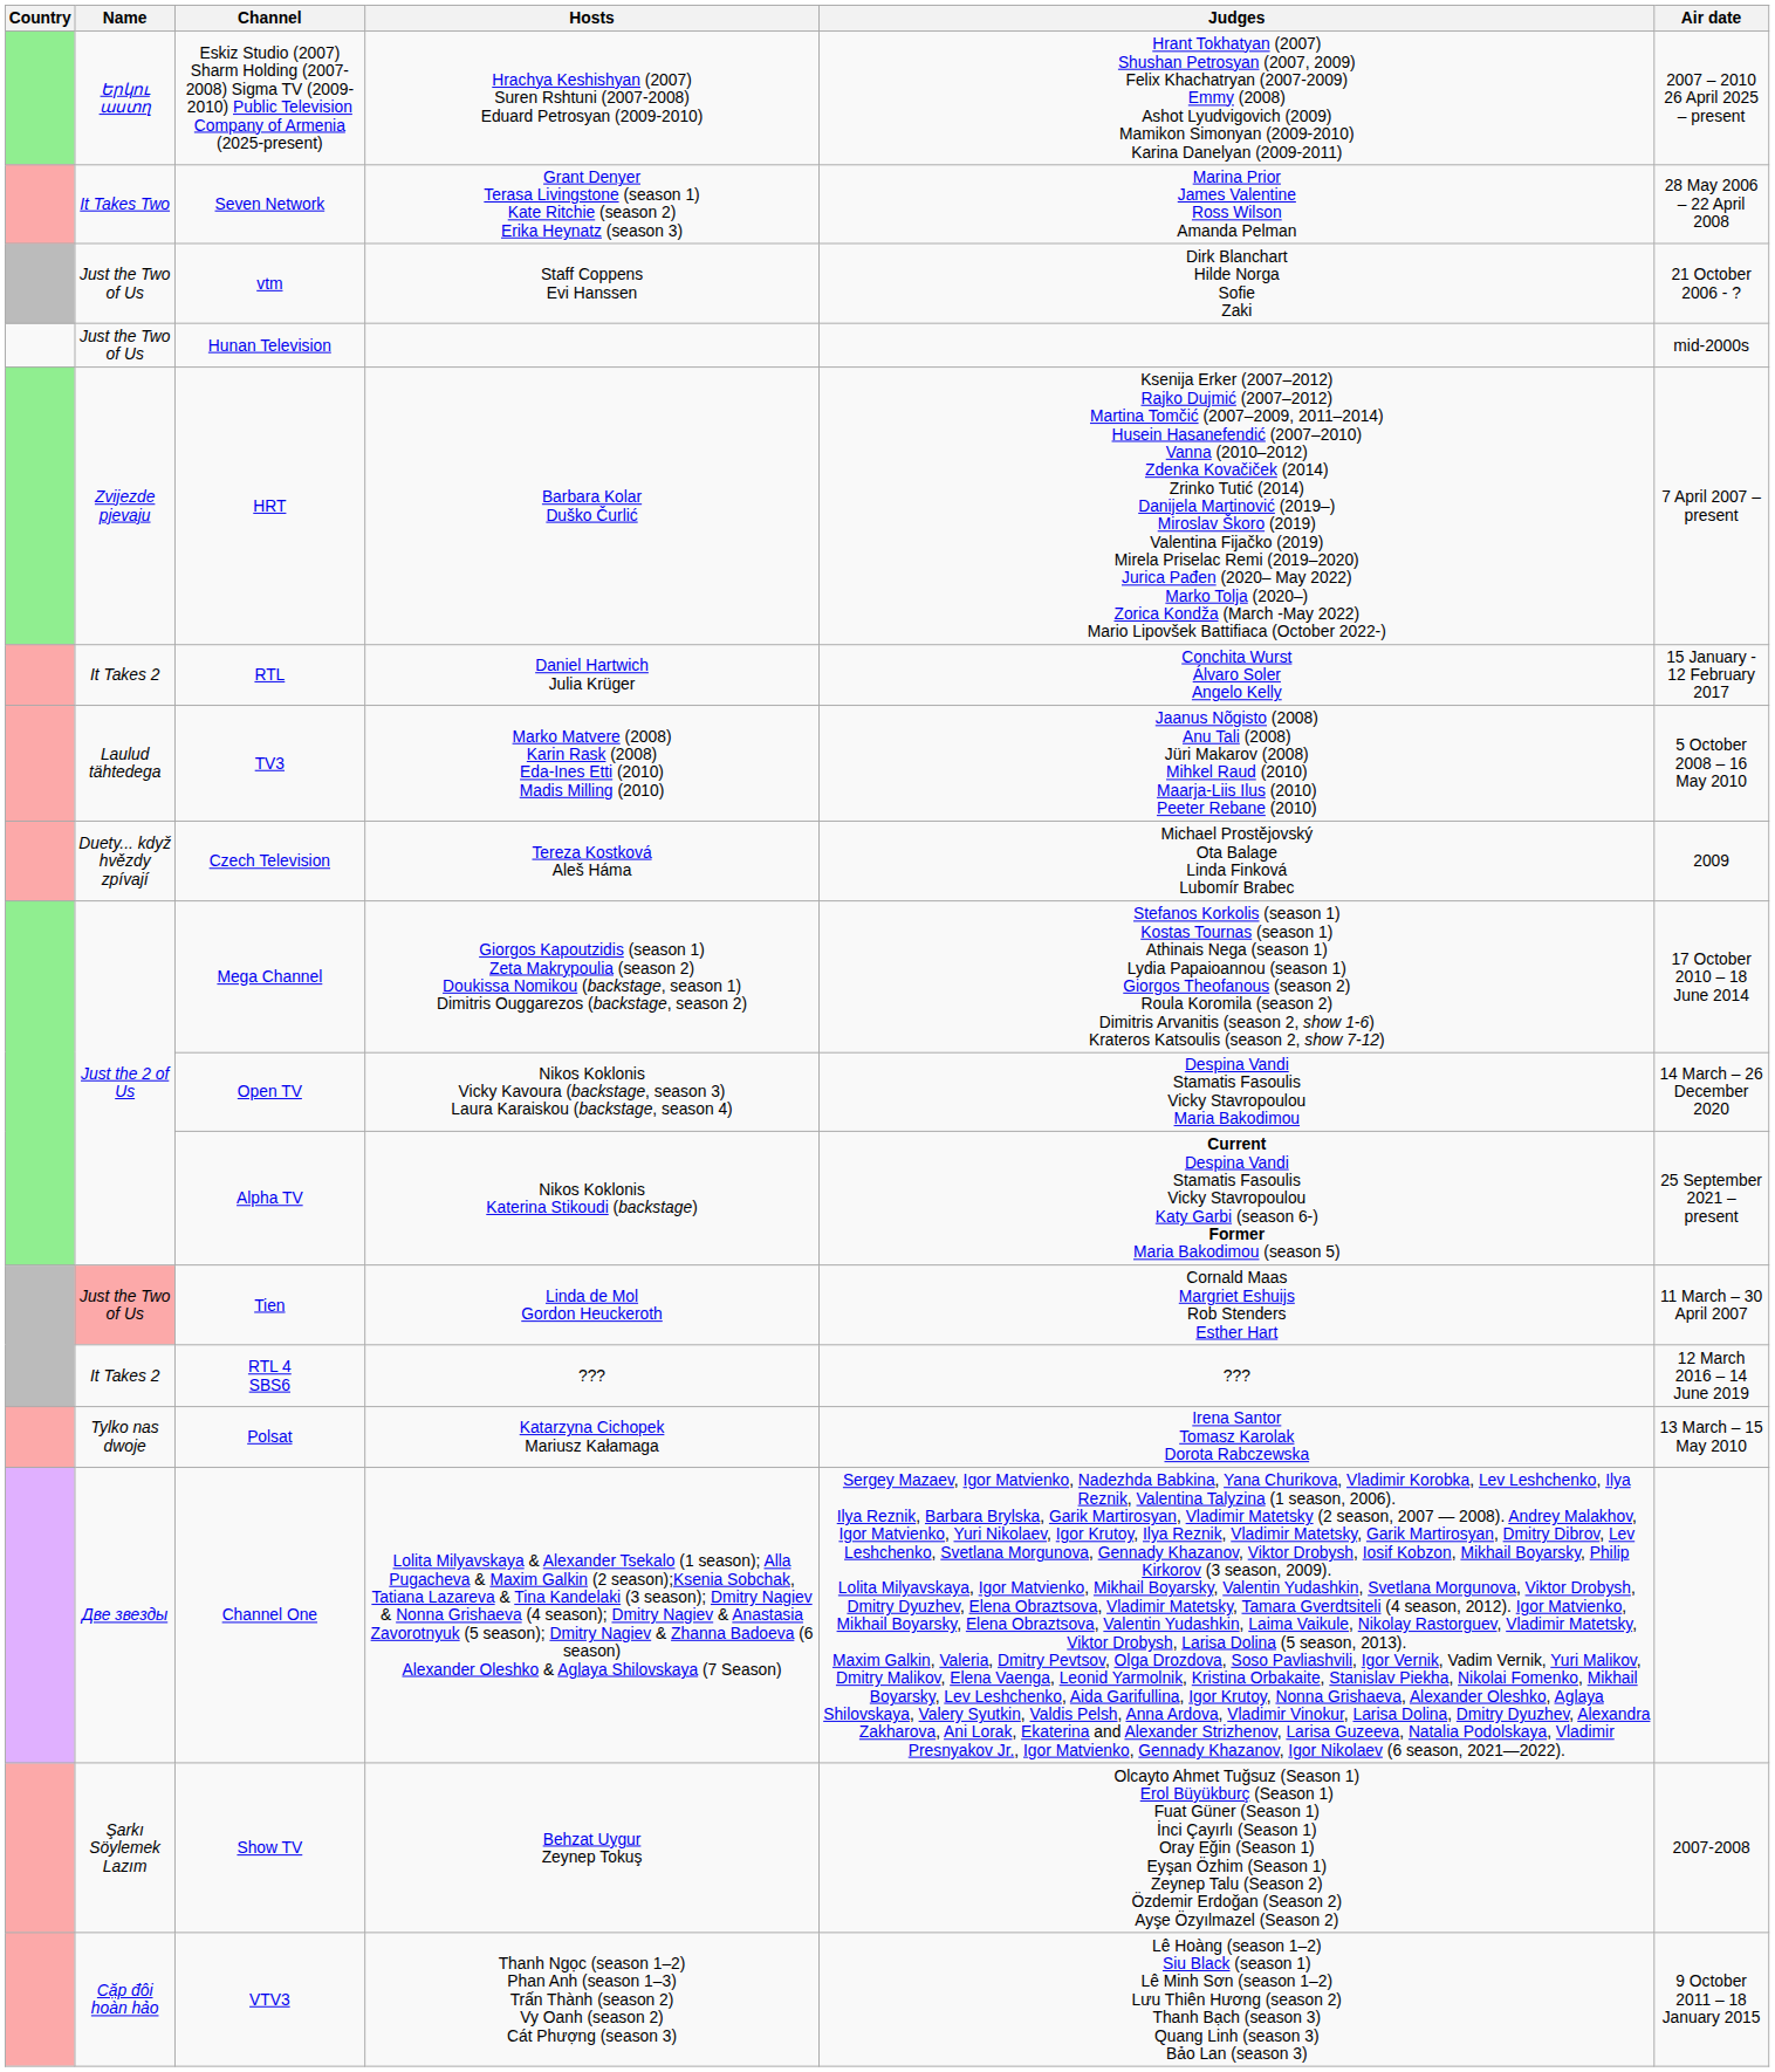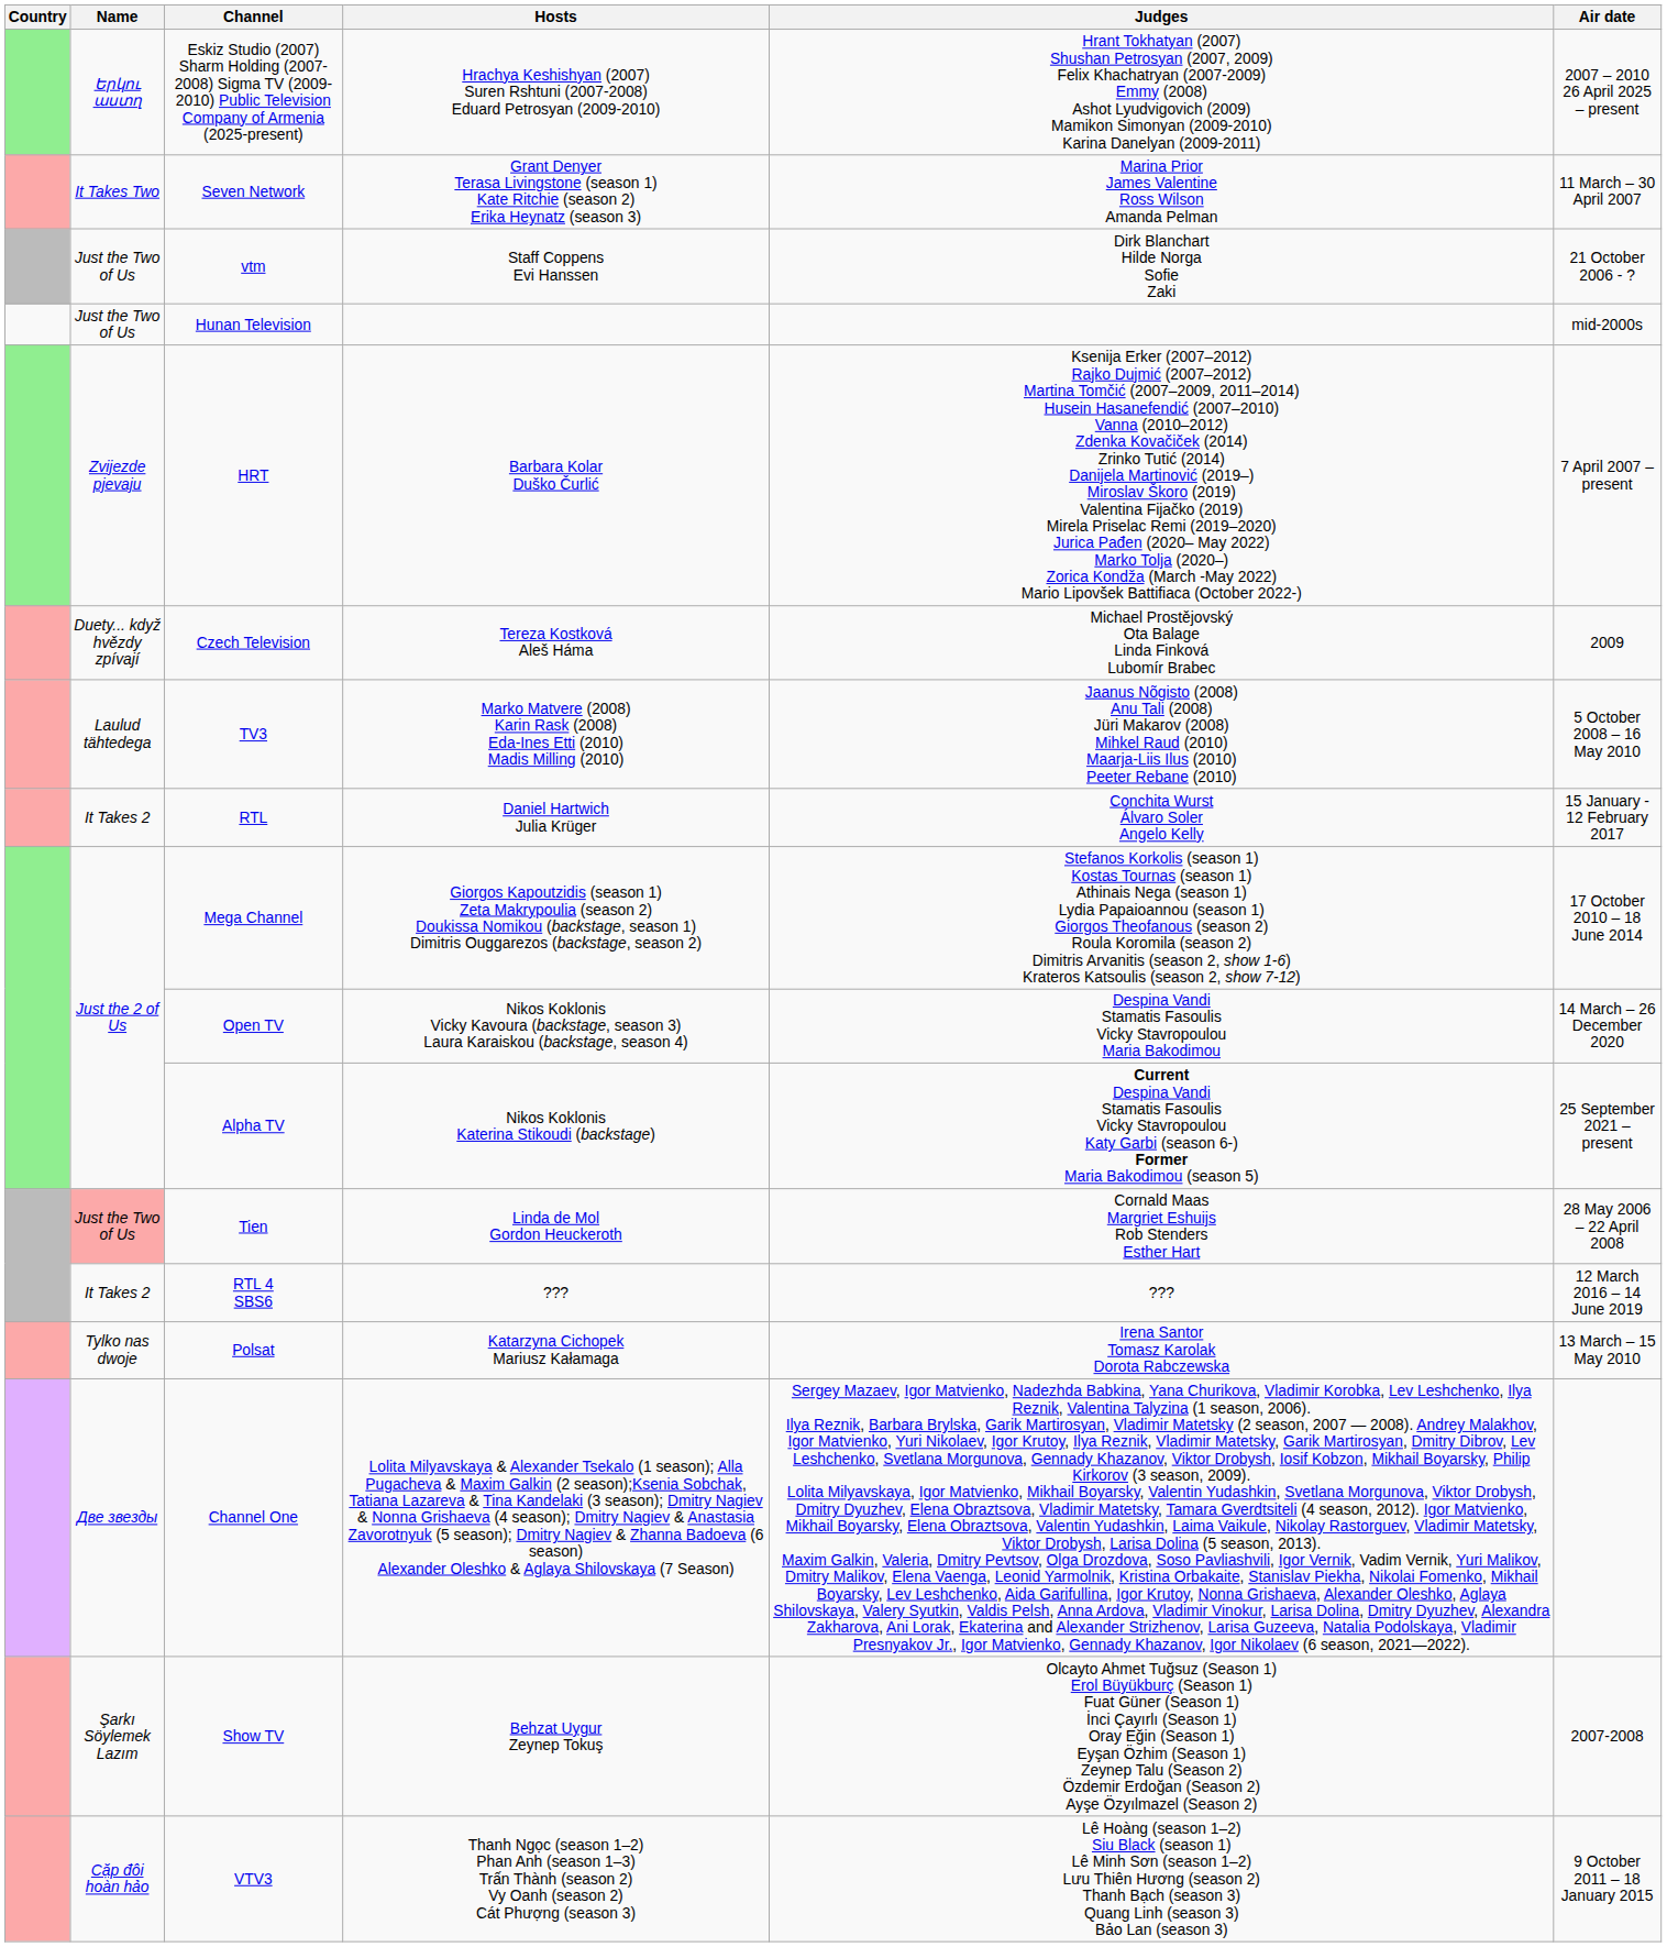Seven Network | Air date: 28 May 2006 – 22 April 2008 -> 11 March – 30 April 2007
rows swapped: Czech Television <-> RTL
Tien | Air date: 11 March – 30 April 2007 -> 28 May 2006 – 22 April 2008
